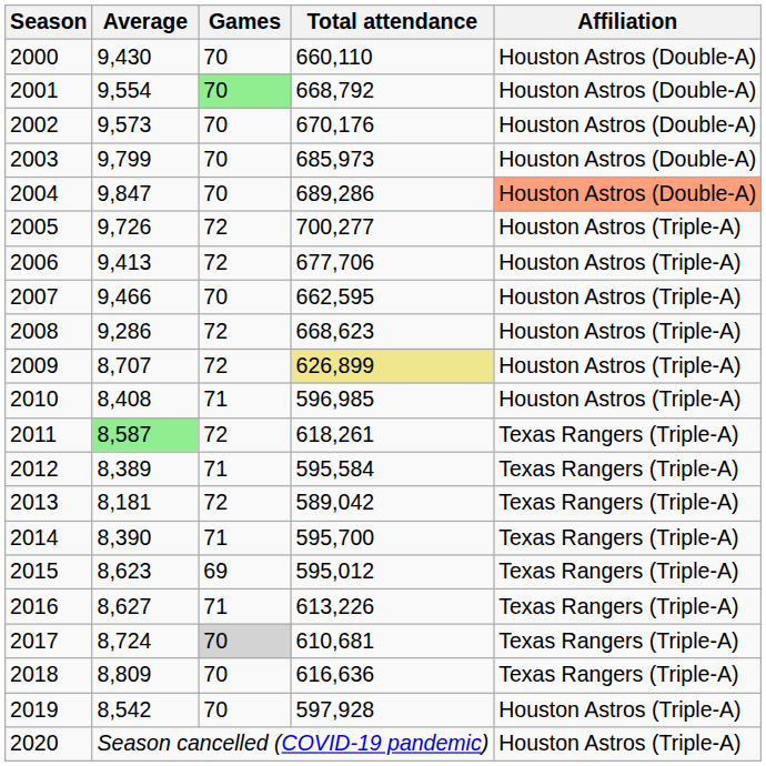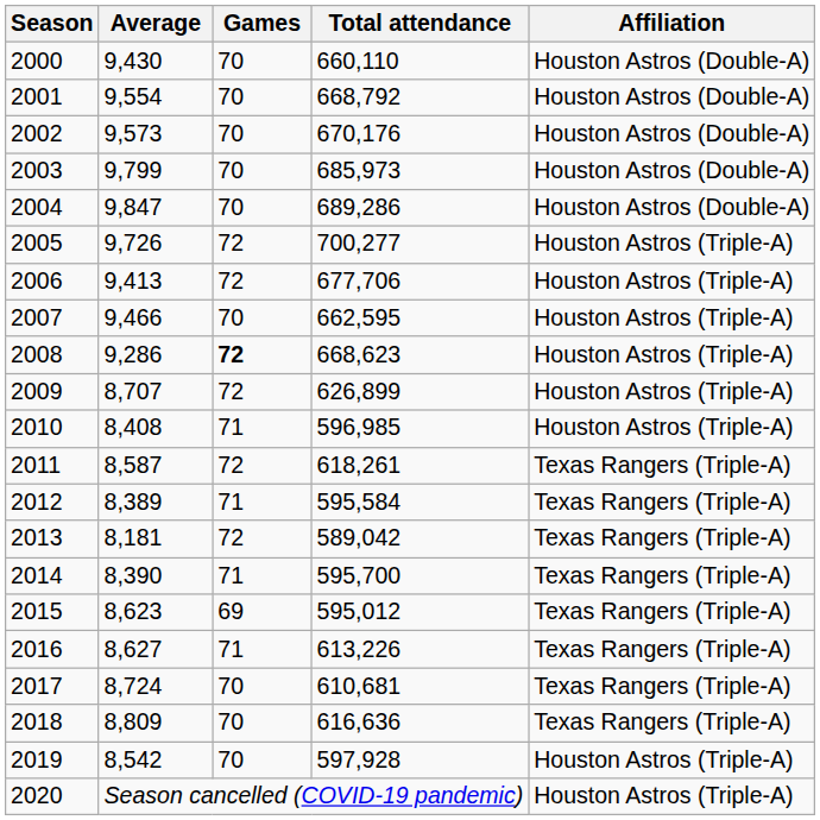2001 | Games: lightgreen background -> no background
2004 | Affiliation: lightsalmon background -> no background
2008 | Games: normal -> bold
2009 | Total attendance: khaki background -> no background
2011 | Average: lightgreen background -> no background
2017 | Games: lightgrey background -> no background
